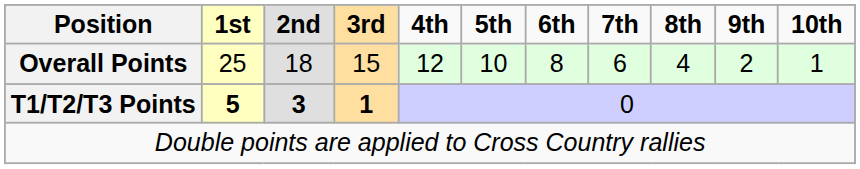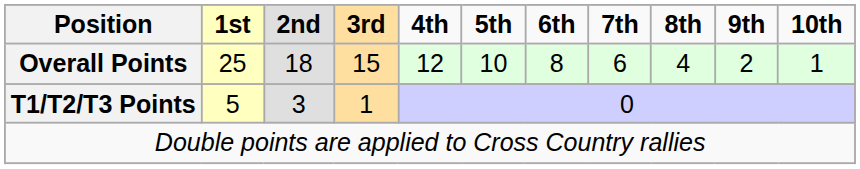T1/T2/T3 Points | 1st: bold -> normal
T1/T2/T3 Points | 2nd: bold -> normal
T1/T2/T3 Points | 3rd: bold -> normal
